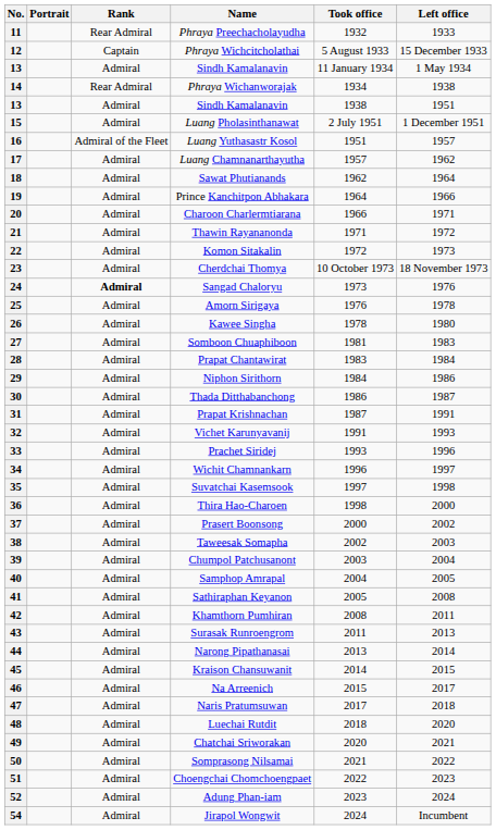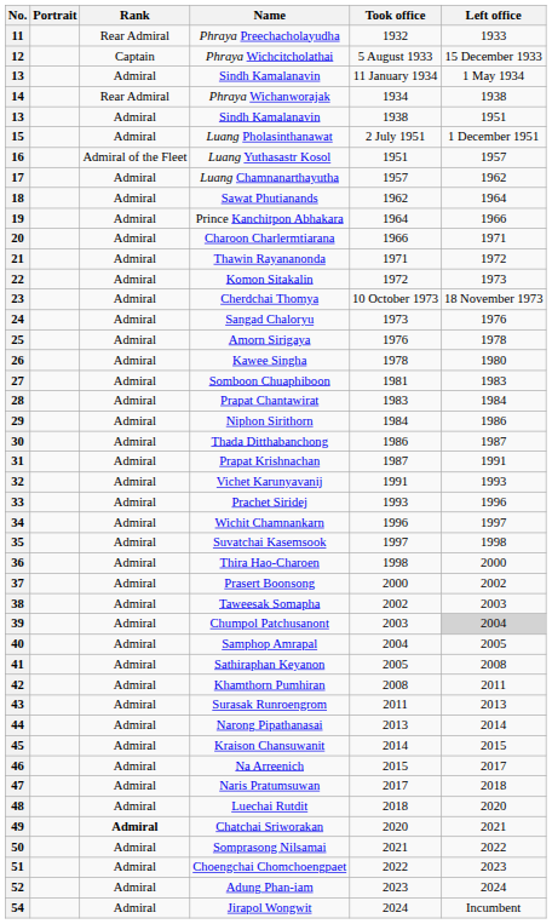24 | Rank: bold -> normal
39 | Left office: no background -> lightgrey background
49 | Rank: normal -> bold
